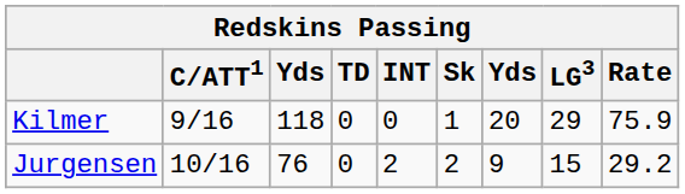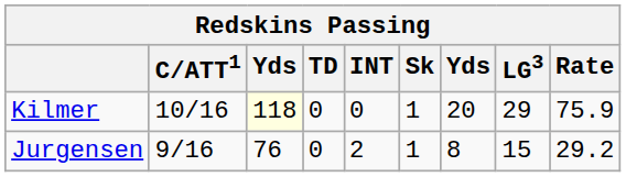Kilmer | C/ATT1: 9/16 -> 10/16
Kilmer | column 3: no background -> lightyellow background
Jurgensen | C/ATT1: 10/16 -> 9/16
Jurgensen | Sk: 2 -> 1
Jurgensen | column 7: 9 -> 8
